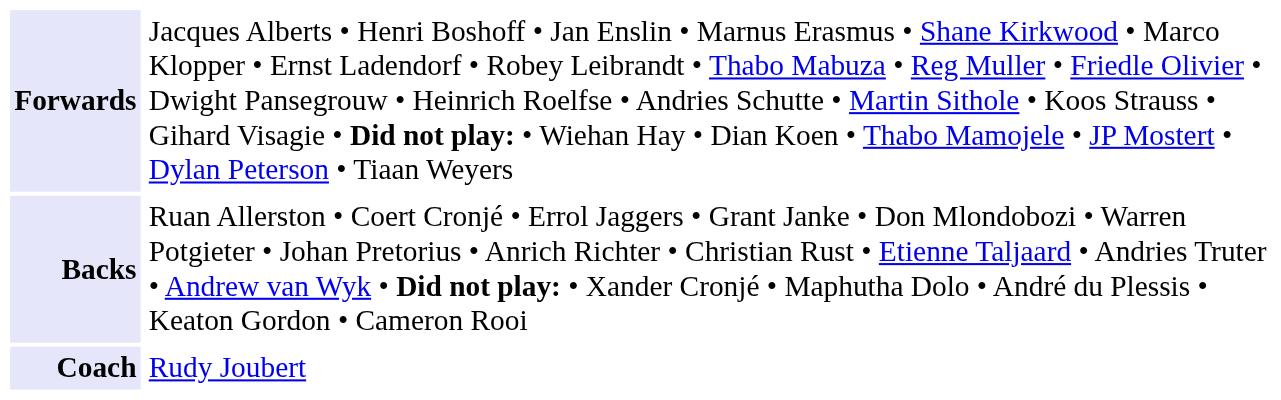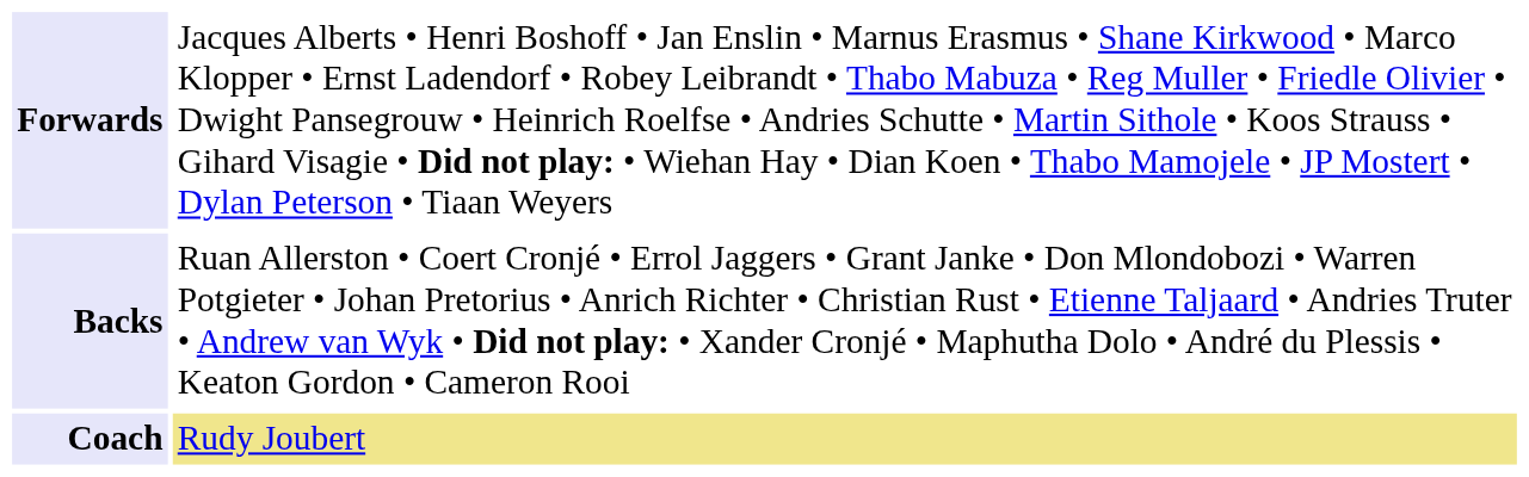Coach | column 2: no background -> khaki background
